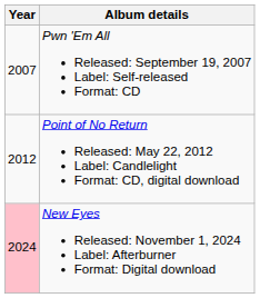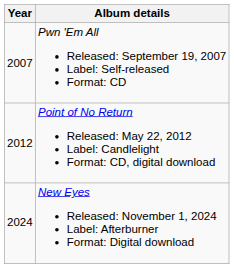row 4 | Year: pink background -> no background
